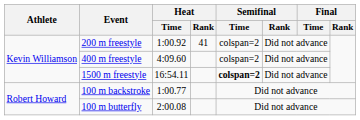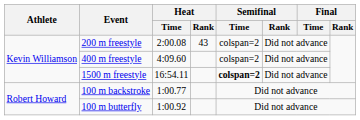200 m freestyle | Heat / Time: 1:00.92 -> 2:00.08
200 m freestyle | Heat / Rank: 41 -> 43
100 m butterfly | Heat / Time: 2:00.08 -> 1:00.92
